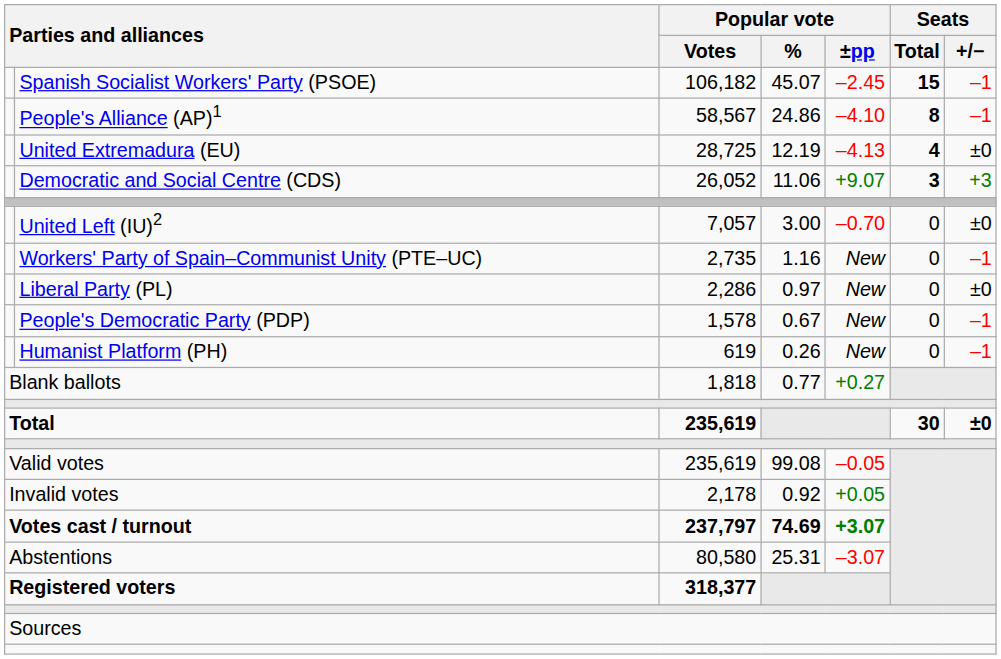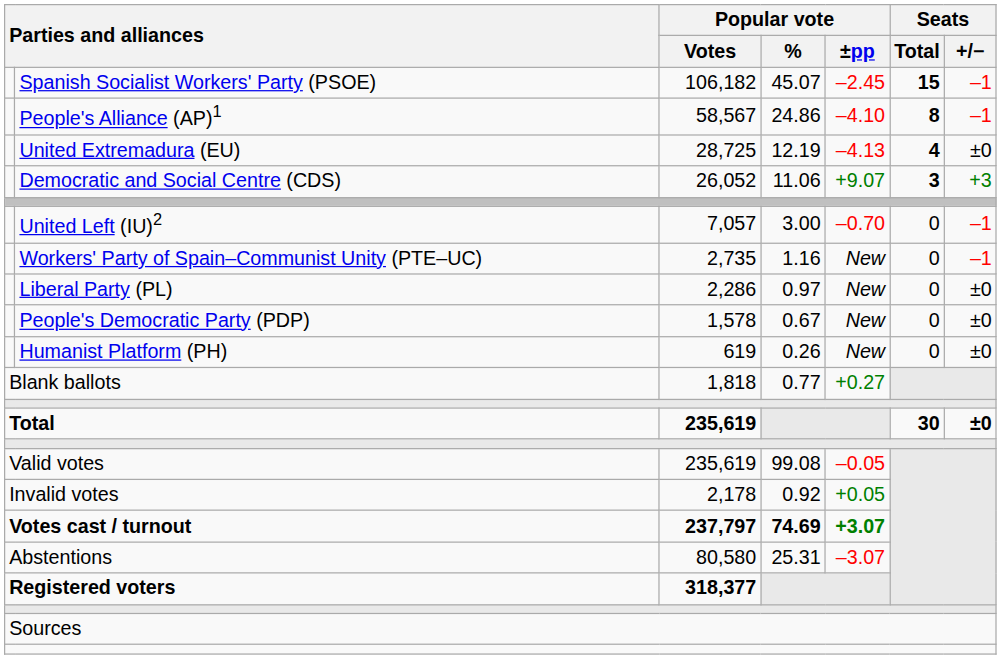United Left (IU)2 | Seats / +/−: ±0 -> –1
People's Democratic Party (PDP) | Seats / +/−: –1 -> ±0
Humanist Platform (PH) | Seats / +/−: –1 -> ±0
